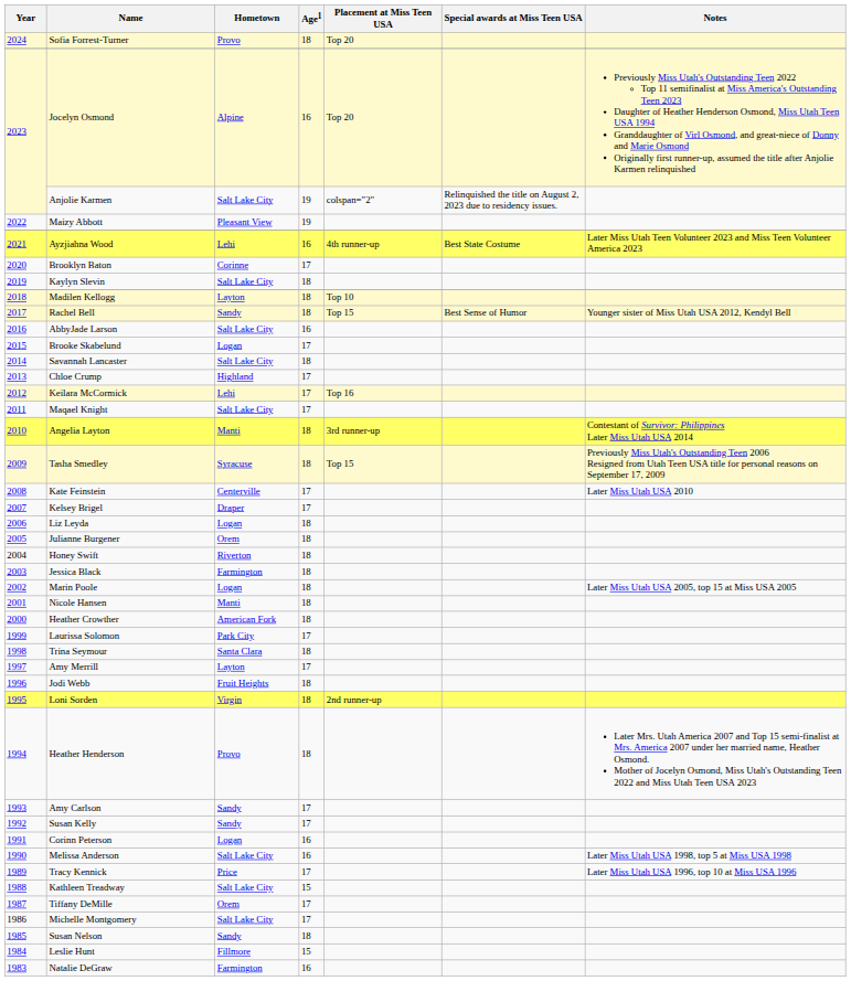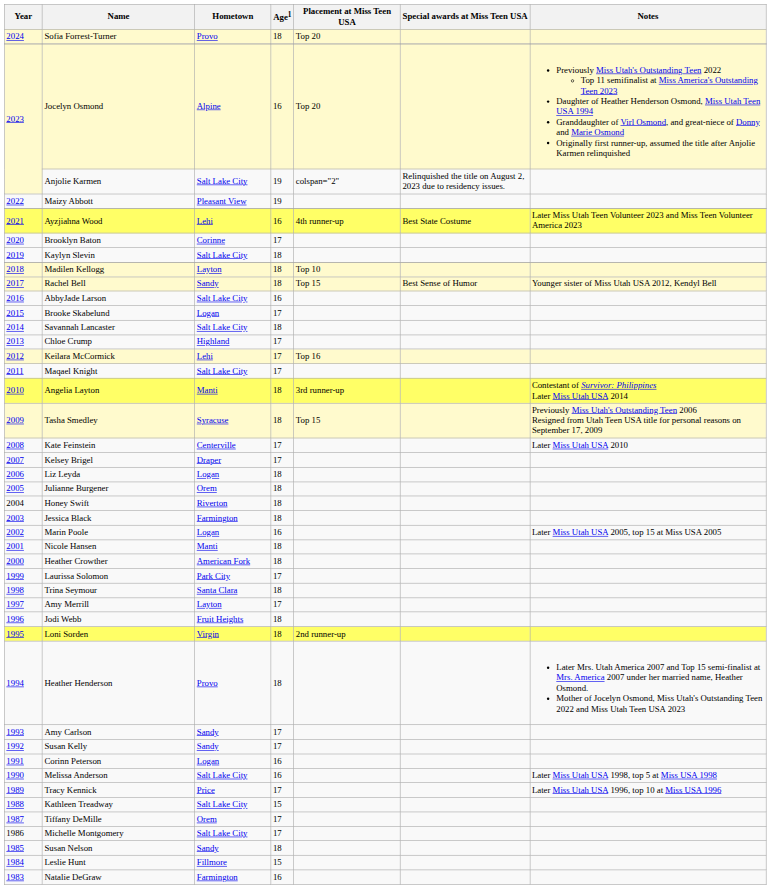Marin Poole | Age1: 18 -> 16
